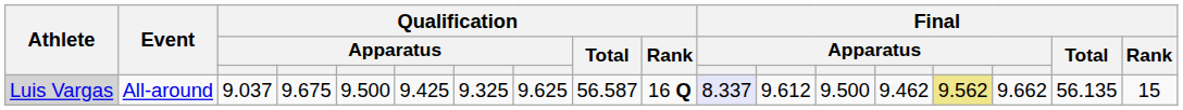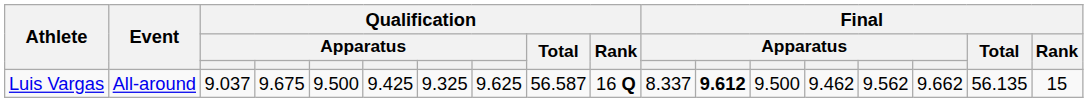row 4 | Athlete: lightgrey background -> no background
row 4 | column 11: lavender background -> no background
row 4 | column 12: normal -> bold
row 4 | column 15: khaki background -> no background
